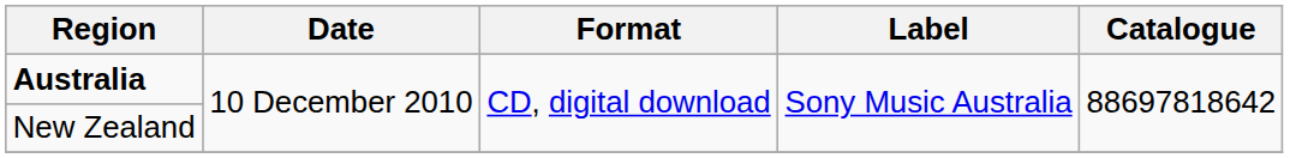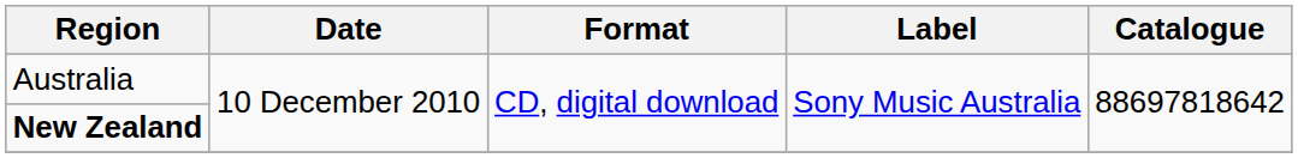Australia | Region: bold -> normal
New Zealand | Region: normal -> bold
